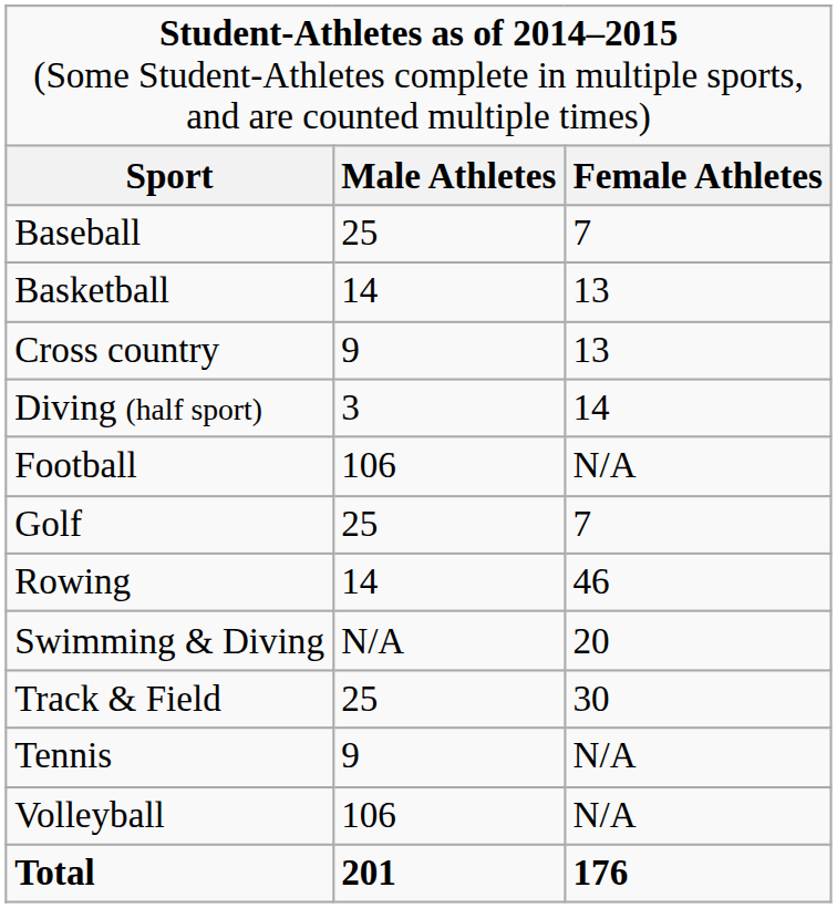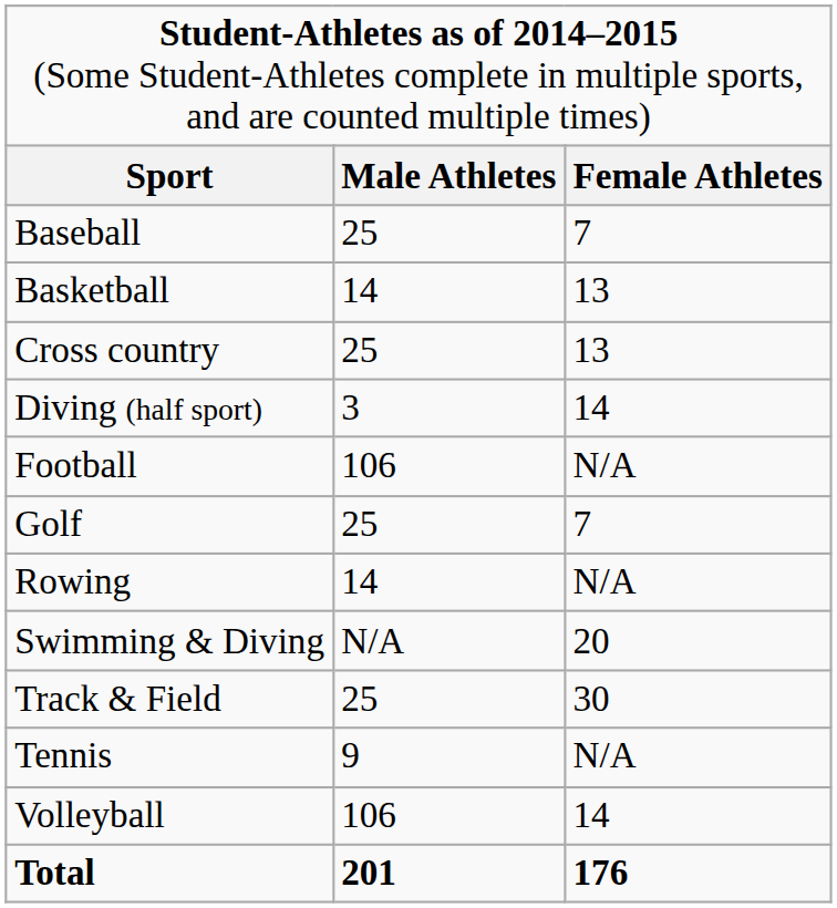Cross country | column 2: 9 -> 25
Rowing | column 3: 46 -> N/A
Volleyball | column 3: N/A -> 14
